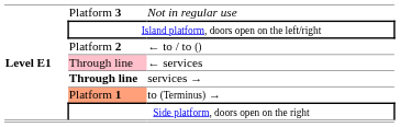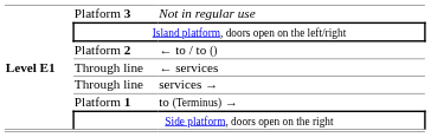← services | column 2: pink background -> no background
services → | column 2: bold -> normal
to (Terminus) → | column 2: lightsalmon background -> no background
